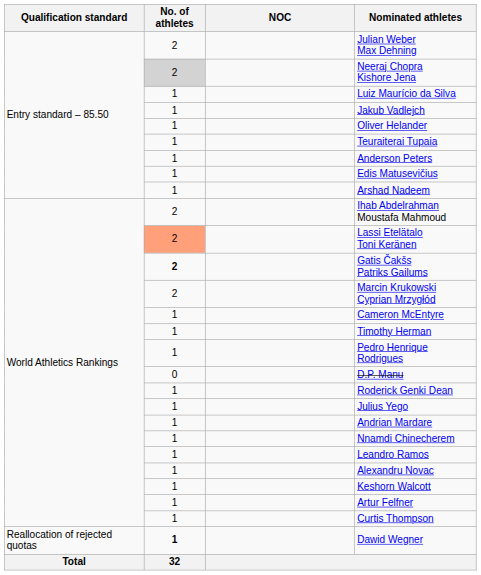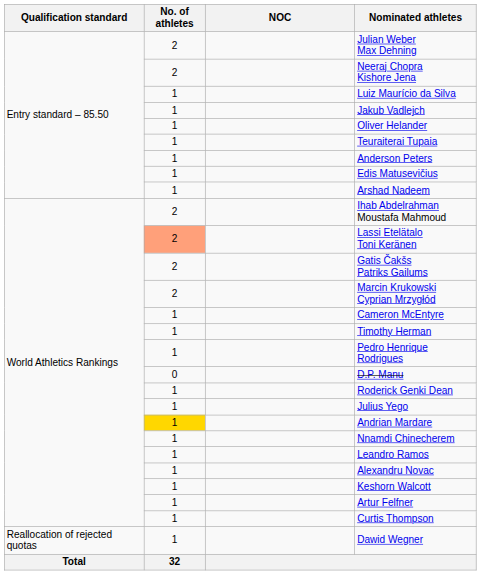Neeraj Chopra Kishore Jena | No. of athletes: lightgrey background -> no background
Gatis Čakšs Patriks Gailums | No. of athletes: bold -> normal
Andrian Mardare | No. of athletes: no background -> gold background
Dawid Wegner | No. of athletes: bold -> normal
